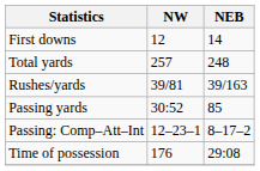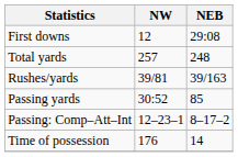First downs | NEB: 14 -> 29:08
Time of possession | NEB: 29:08 -> 14
